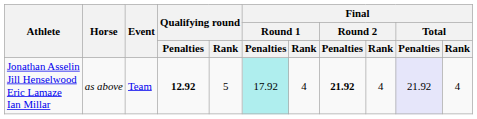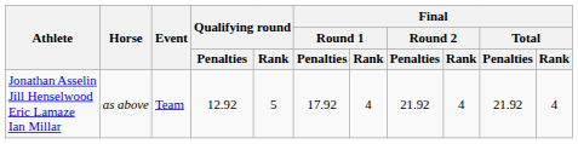Jonathan Asselin Jill Henselwood Eric Lamaze Ian Millar | Qualifying round / Penalties: bold -> normal
Jonathan Asselin Jill Henselwood Eric Lamaze Ian Millar | Final / Round 1 / Penalties: paleturquoise background -> no background
Jonathan Asselin Jill Henselwood Eric Lamaze Ian Millar | Final / Round 2 / Penalties: bold -> normal
Jonathan Asselin Jill Henselwood Eric Lamaze Ian Millar | Final / Total / Penalties: lavender background -> no background
